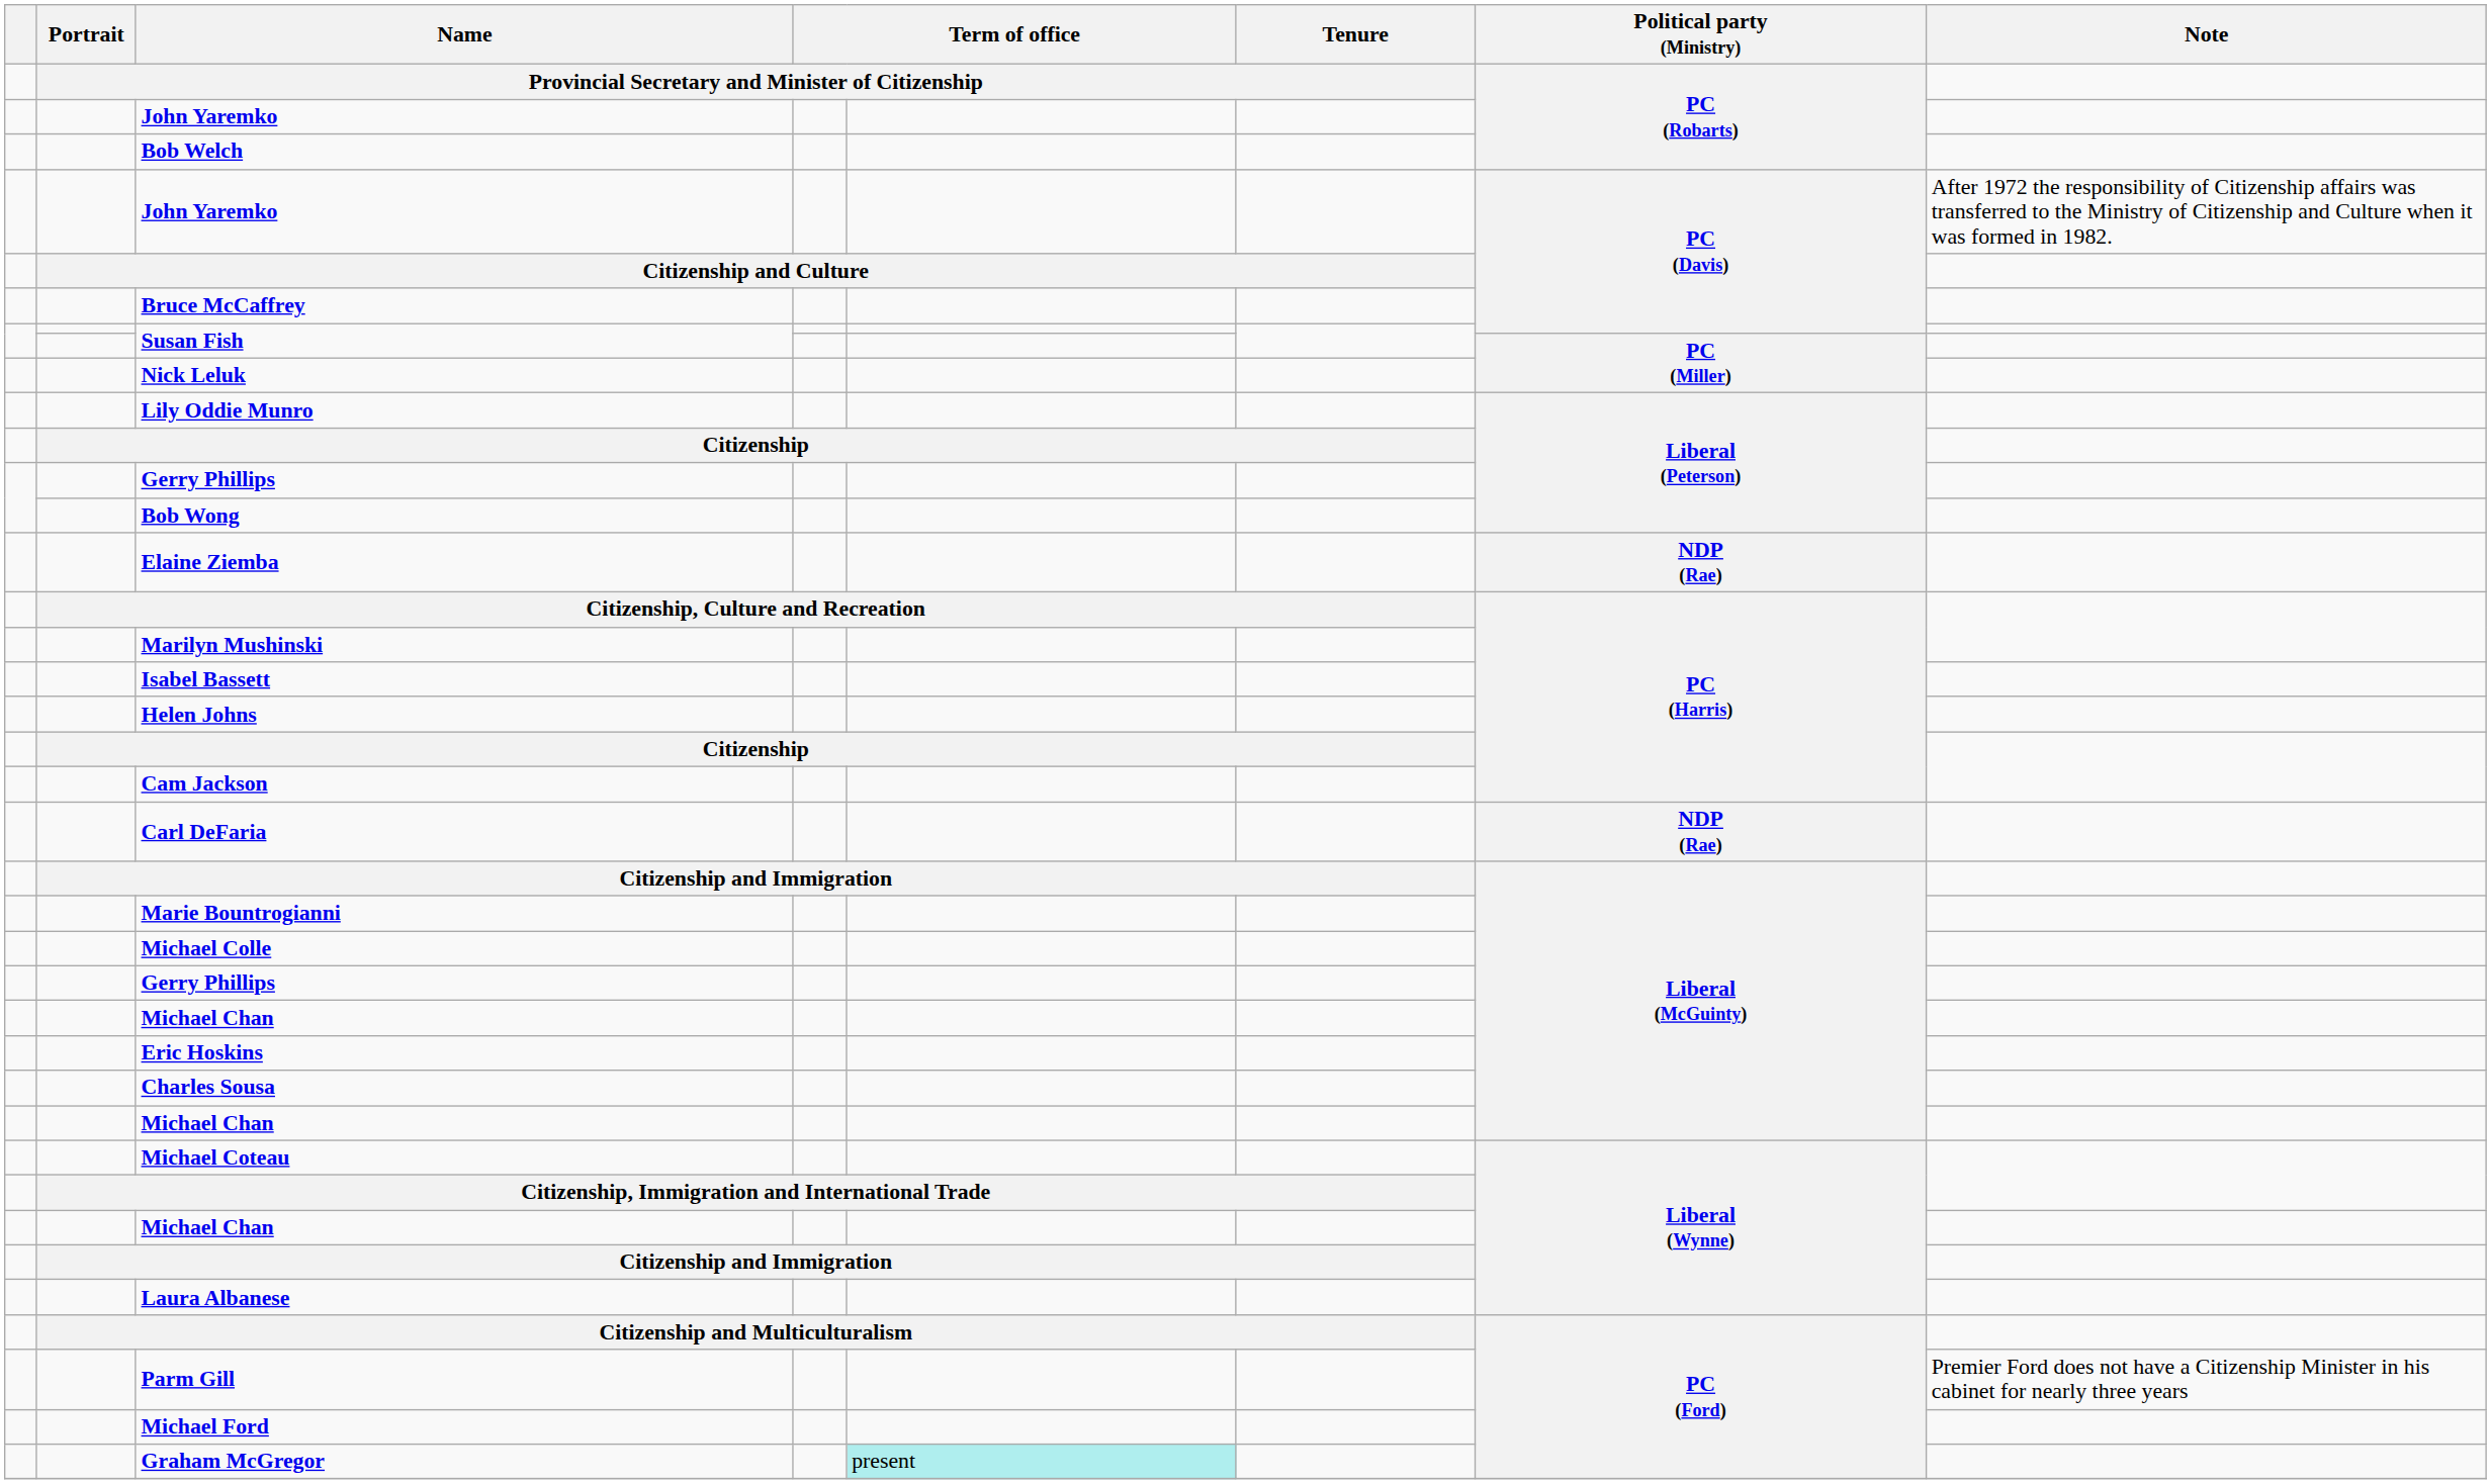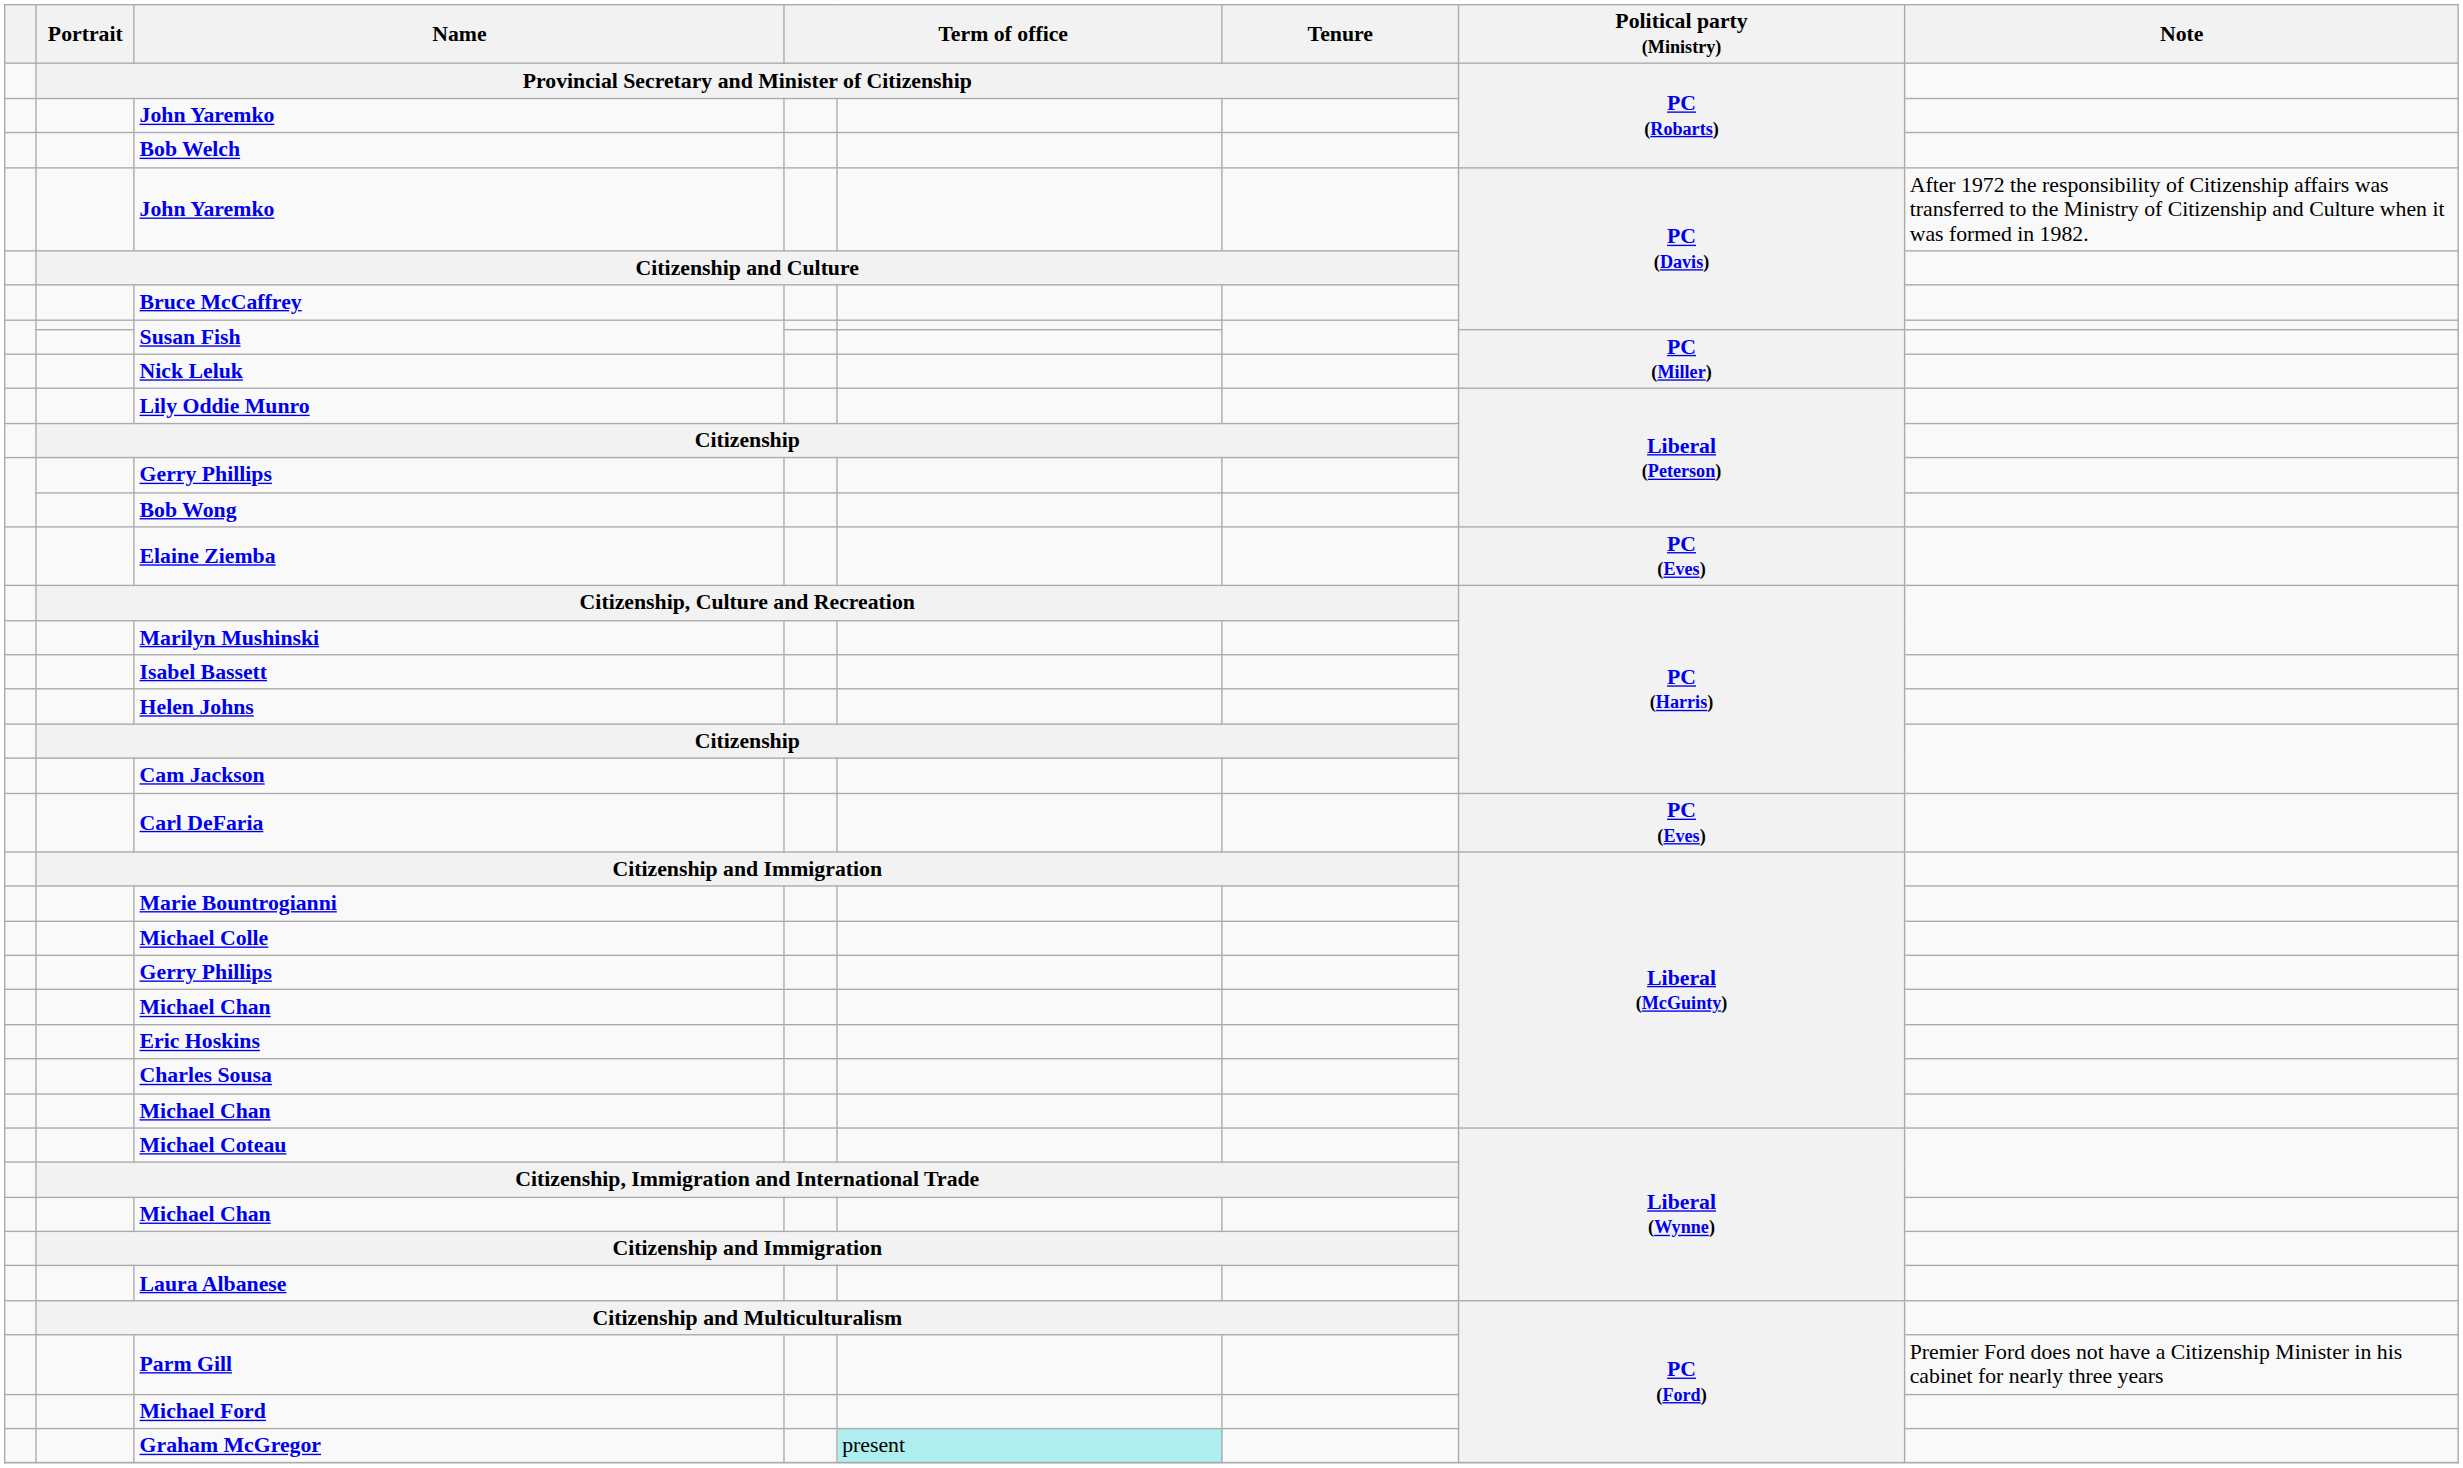Elaine Ziemba | Political party (Ministry): NDP (Rae) -> PC (Eves)
Carl DeFaria | Political party (Ministry): NDP (Rae) -> PC (Eves)
